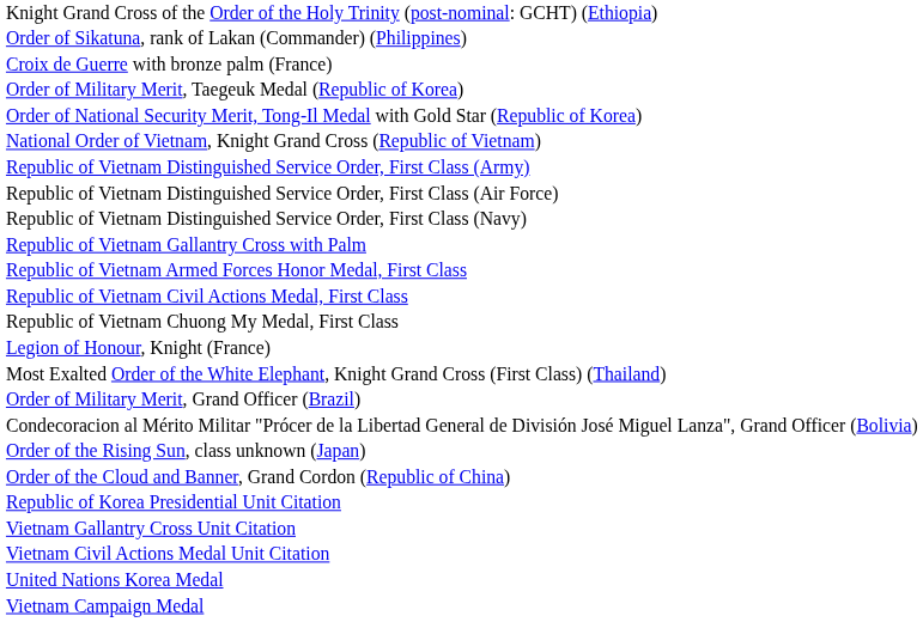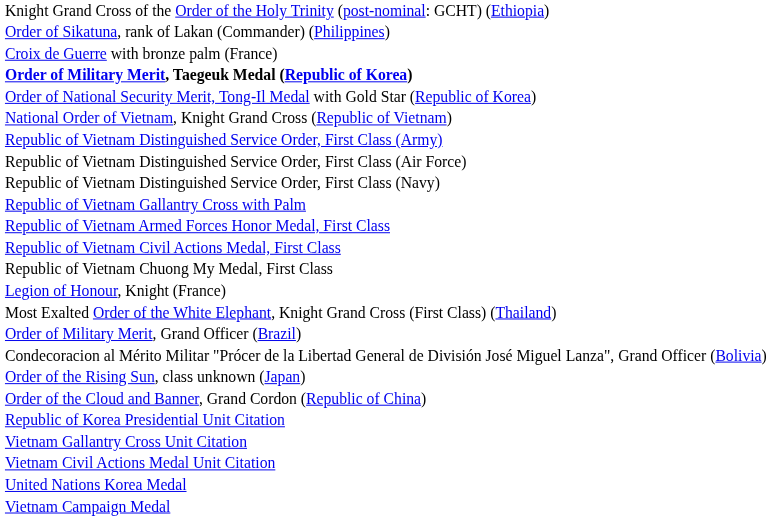row 4 | column 1: normal -> bold
